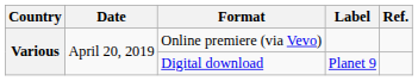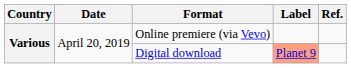Digital download | Label: no background -> lightsalmon background
